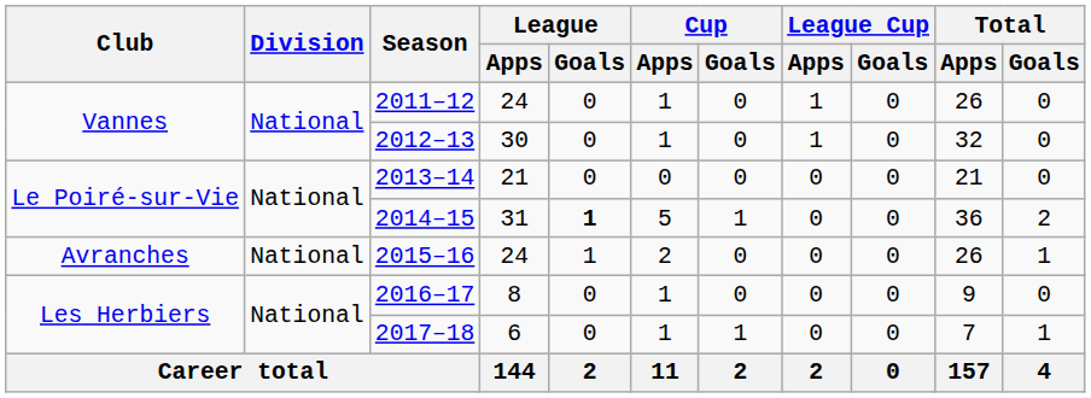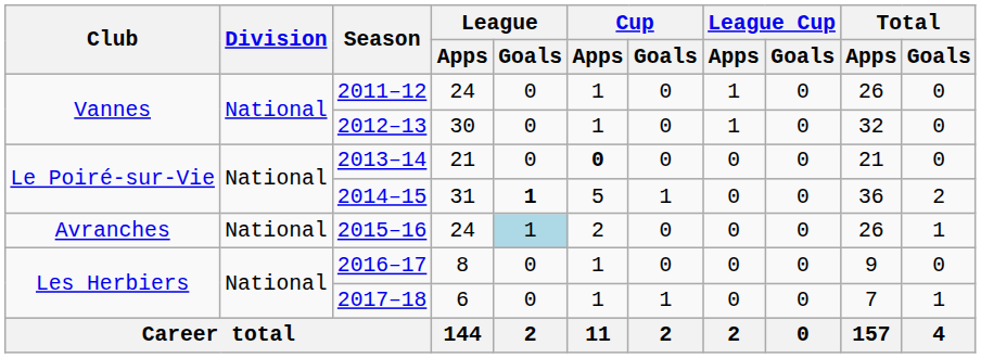2013–14 | Cup / Apps: normal -> bold
2015–16 | League / Goals: no background -> lightblue background
